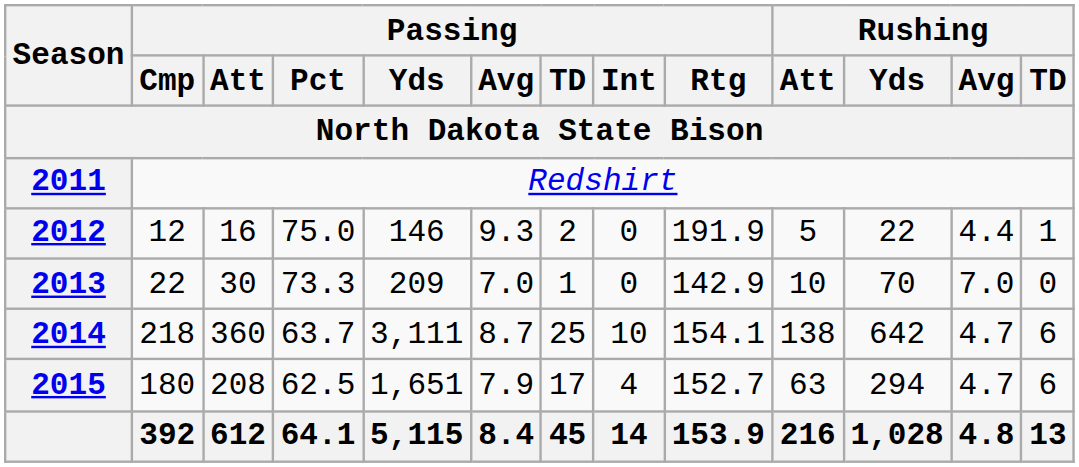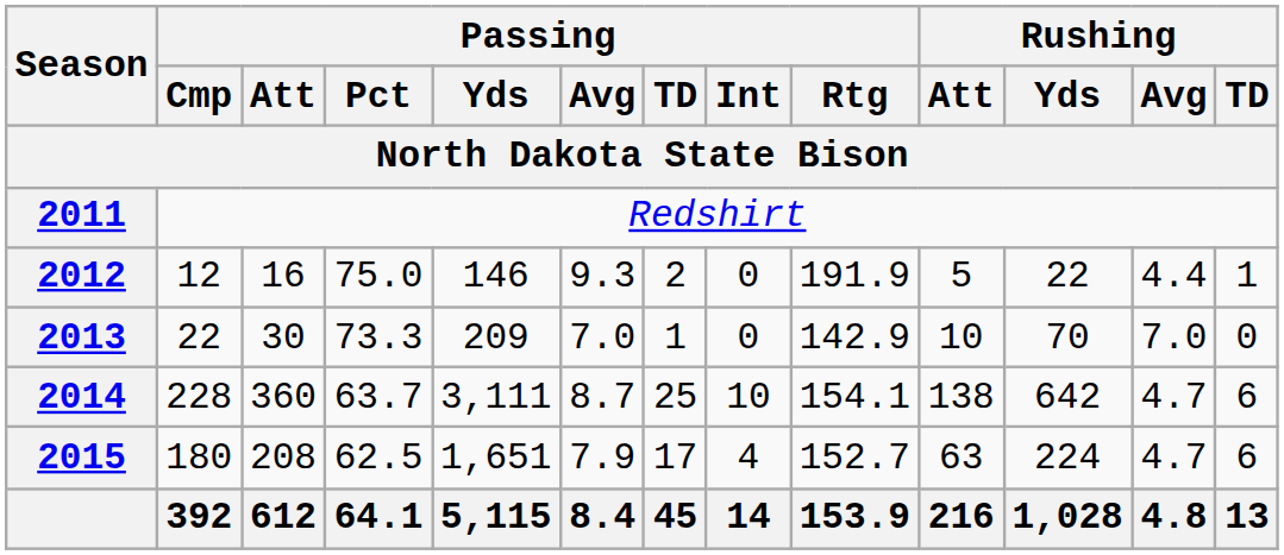2014 | Passing / Cmp: 218 -> 228
2015 | Rushing / Yds: 294 -> 224
